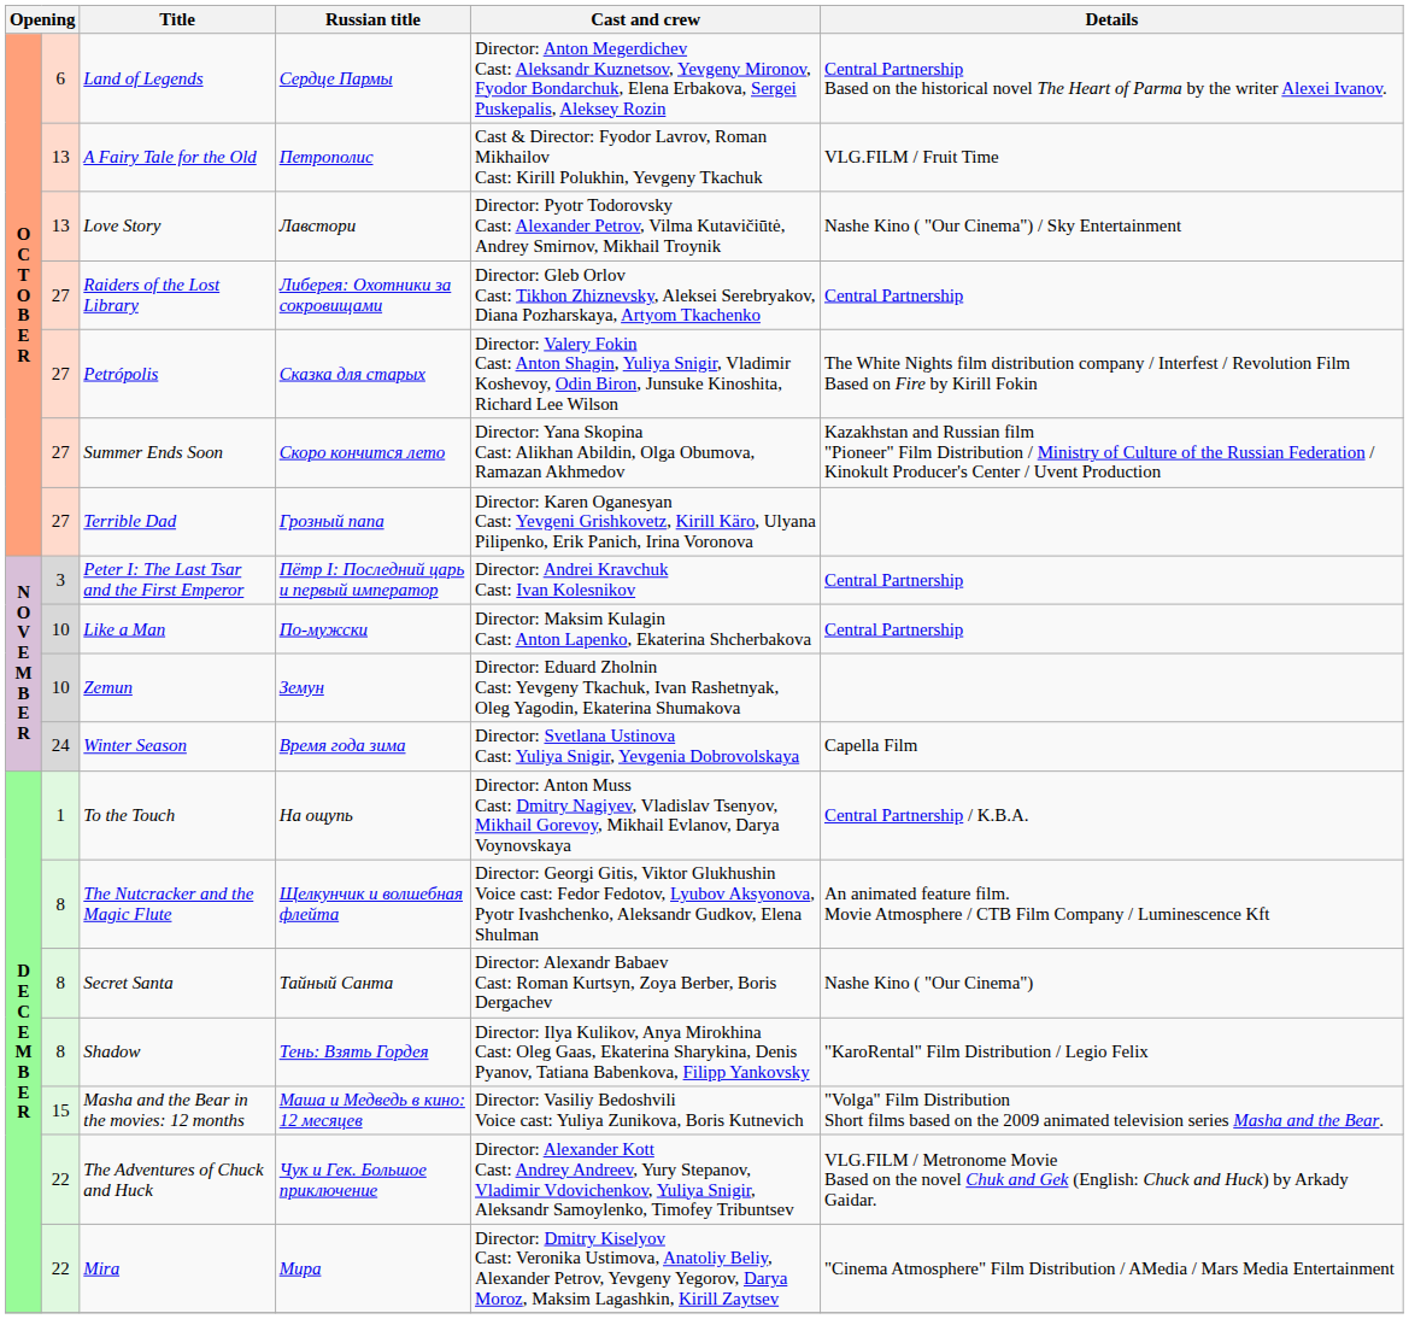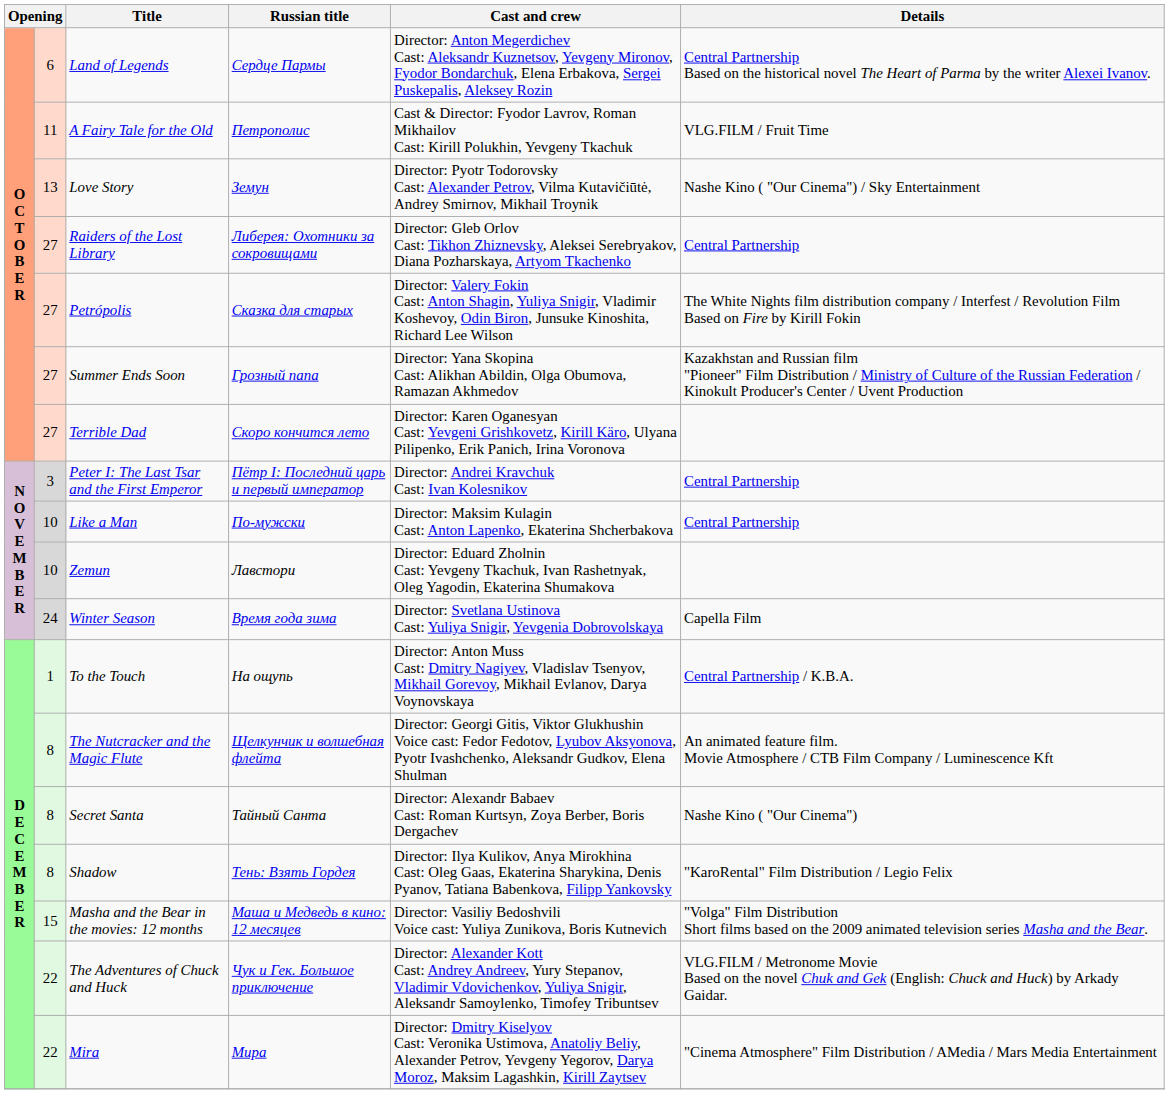A Fairy Tale for the Old | column 2: 13 -> 11
Love Story | Russian title: Лавстори -> Земун
Summer Ends Soon | Russian title: Скоро кончится лето -> Грозный папа
Terrible Dad | Russian title: Грозный папа -> Скоро кончится лето
Zemun | Russian title: Земун -> Лавстори
